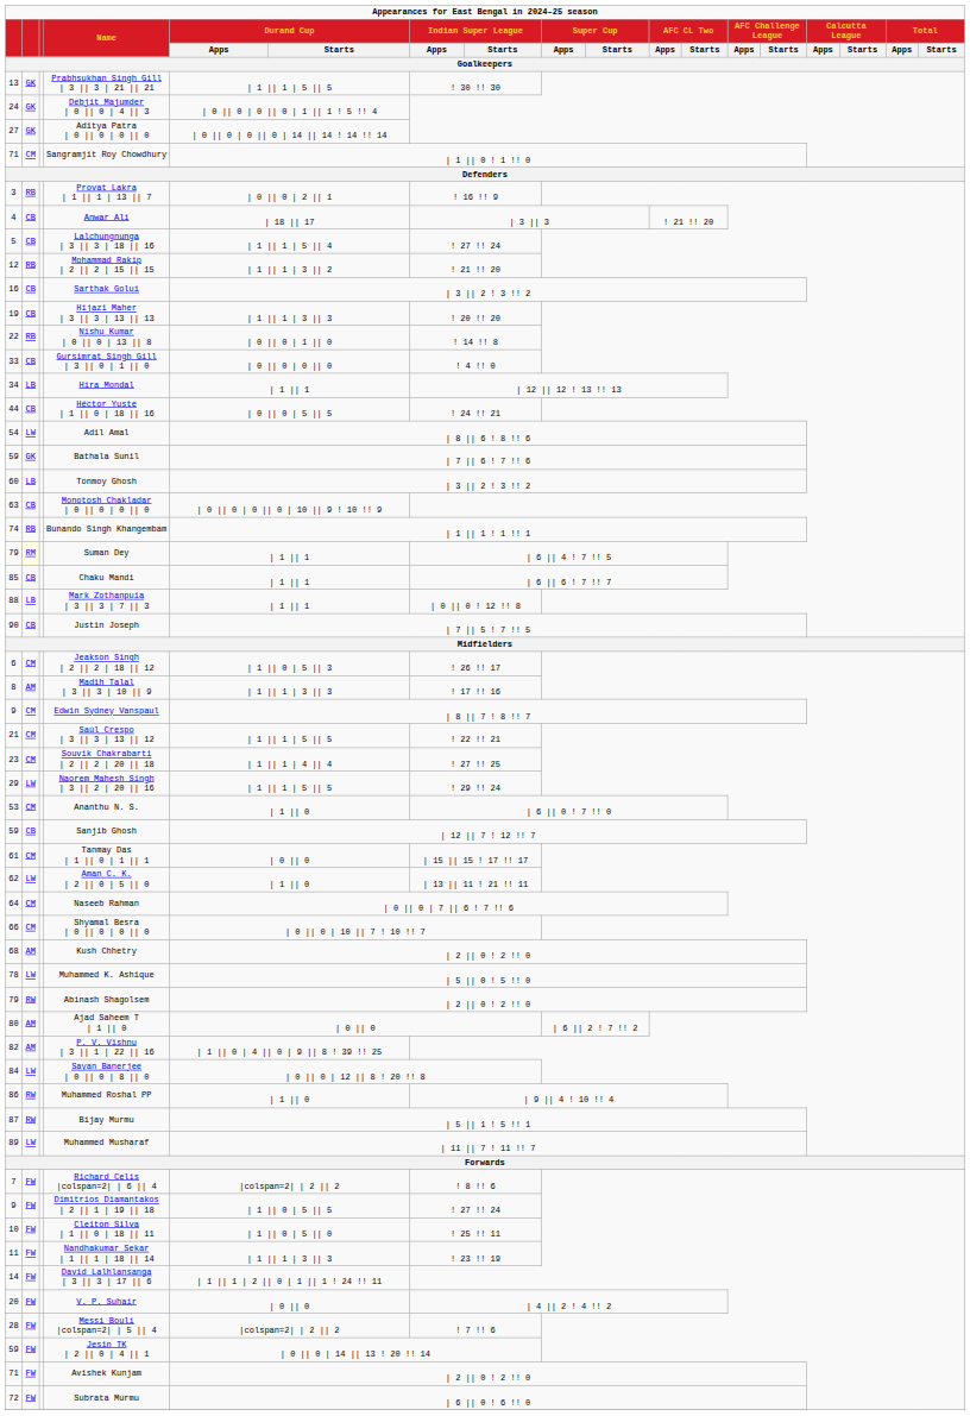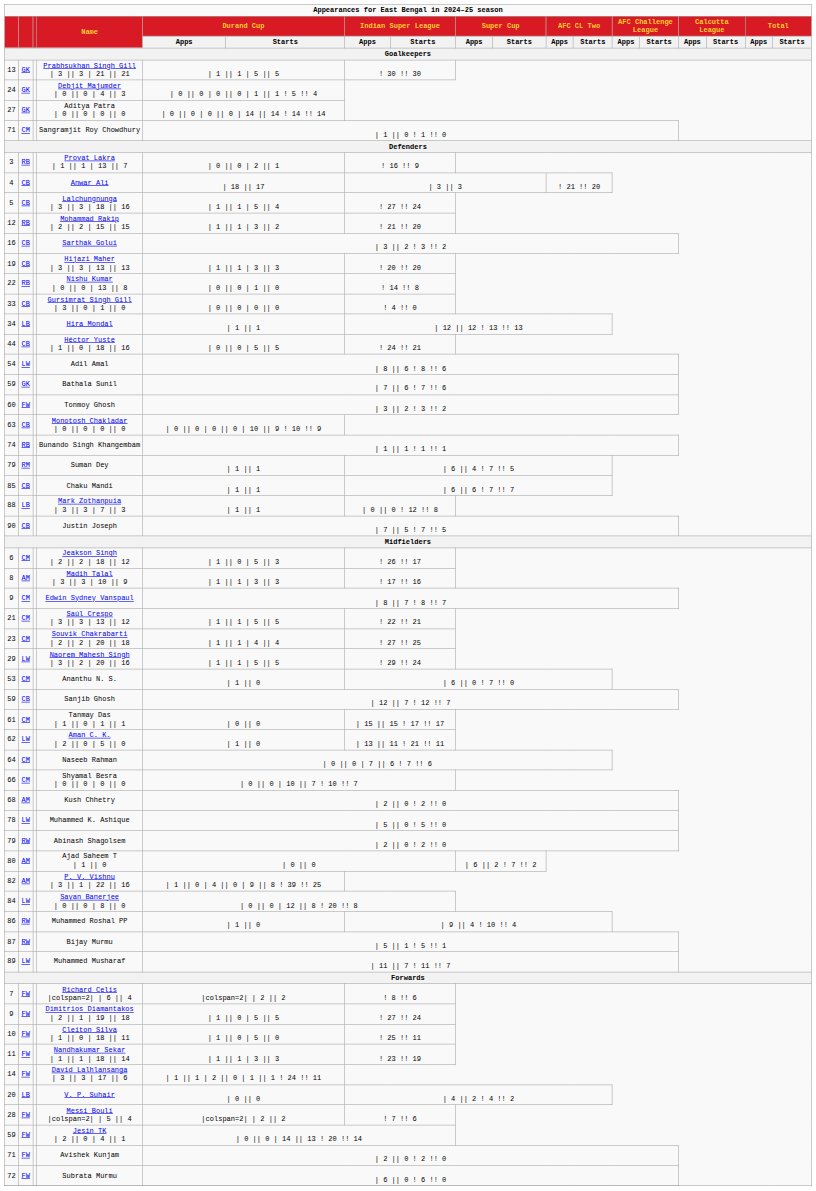Tonmoy Ghosh | column 2: LB -> FW
Suman Dey | column 2: lightyellow background -> no background
V. P. Suhair | column 2: FW -> LB
